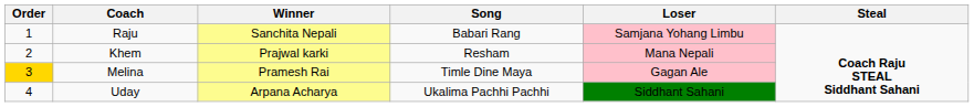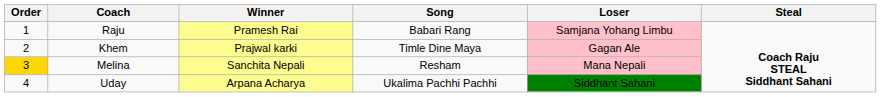Raju | Winner: Sanchita Nepali -> Pramesh Rai
Khem | Song: Resham -> Timle Dine Maya
Khem | Loser: Mana Nepali -> Gagan Ale
Melina | Winner: Pramesh Rai -> Sanchita Nepali
Melina | Song: Timle Dine Maya -> Resham
Melina | Loser: Gagan Ale -> Mana Nepali
